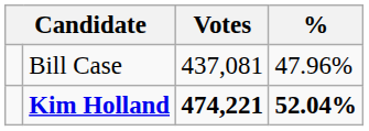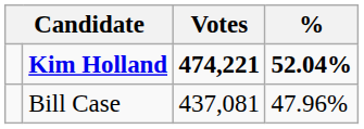rows swapped: Kim Holland <-> Bill Case
